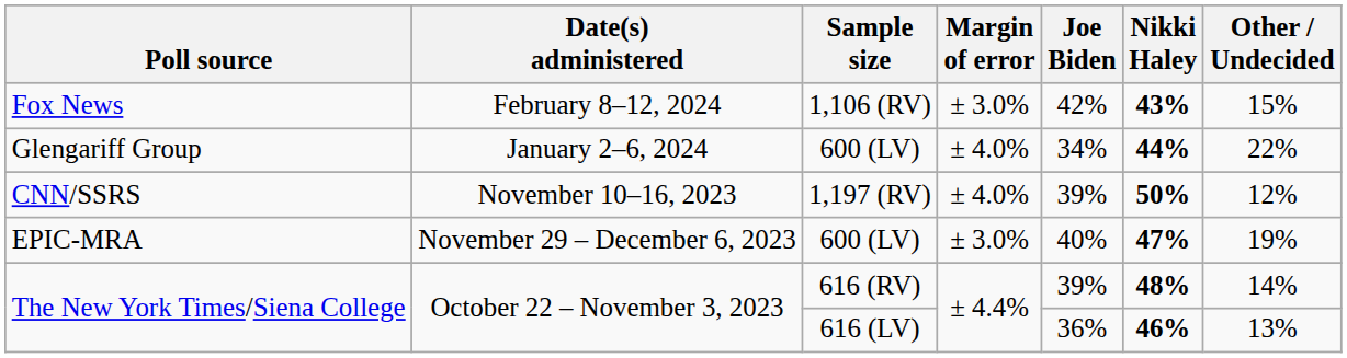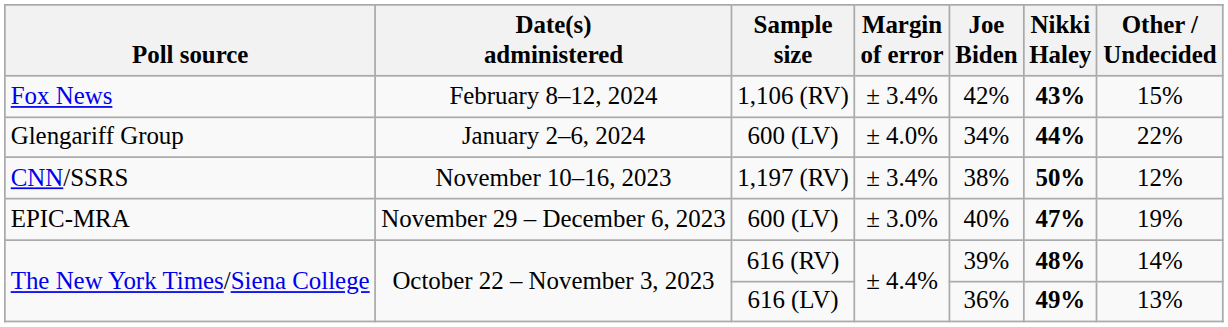Fox News | Margin of error: ± 3.0% -> ± 3.4%
CNN/SSRS | Margin of error: ± 4.0% -> ± 3.4%
CNN/SSRS | Joe Biden: 39% -> 38%
The New York Times/Siena College / 616 (LV) | Nikki Haley: 46% -> 49%
